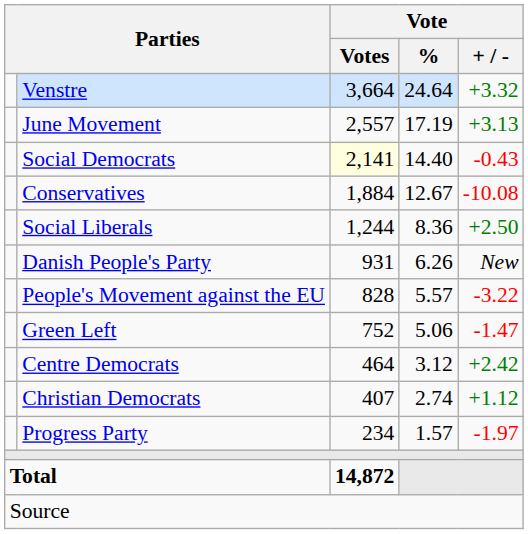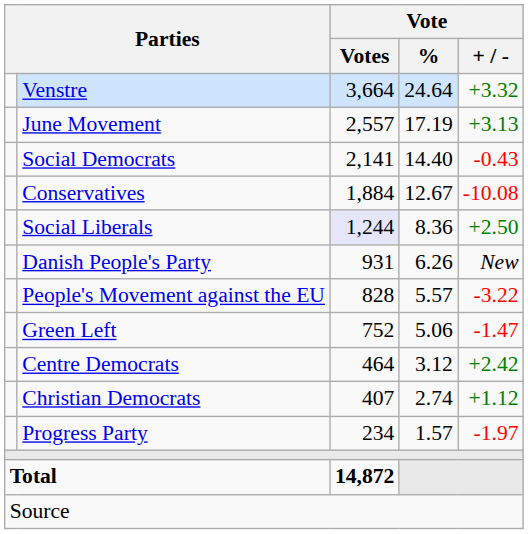Social Democrats | Vote / Votes: lightyellow background -> no background
Social Liberals | Vote / Votes: no background -> lavender background
